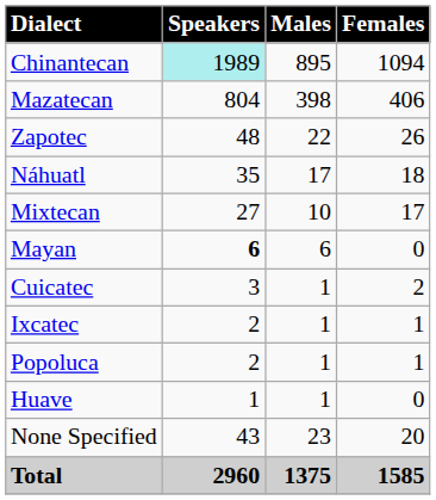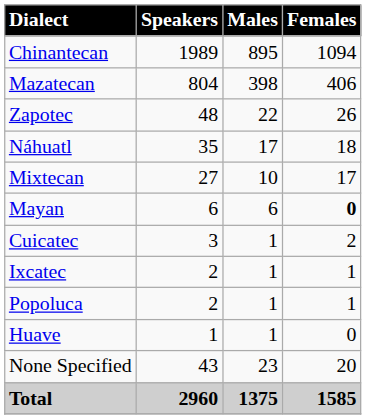Chinantecan | Speakers: paleturquoise background -> no background
Mayan | Speakers: bold -> normal
Mayan | Females: normal -> bold
